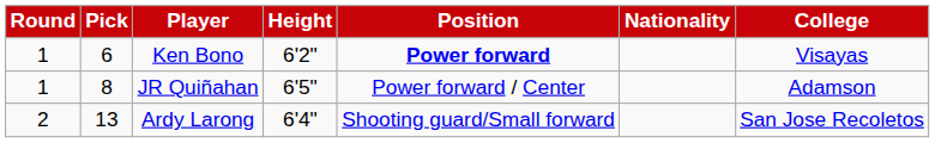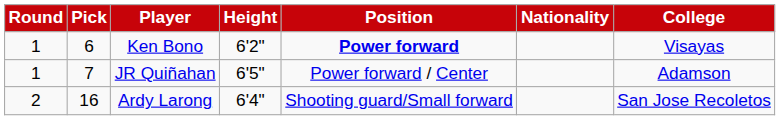JR Quiñahan | Pick: 8 -> 7
Ardy Larong | Pick: 13 -> 16
